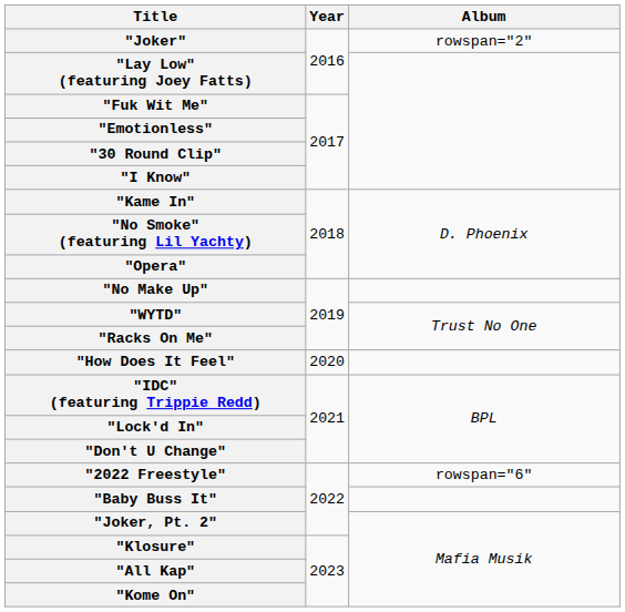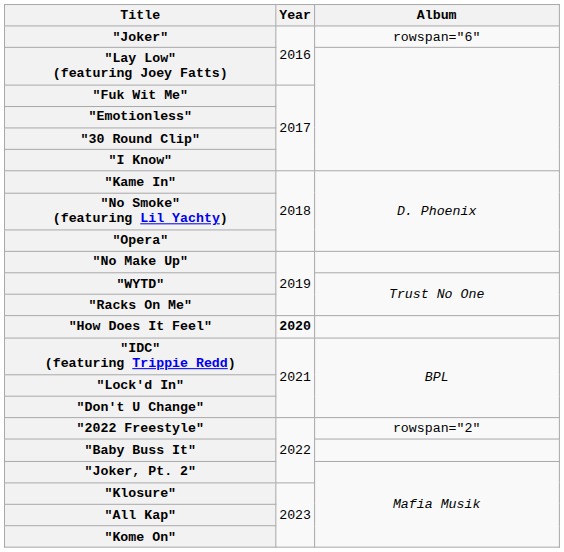"Joker" | Album: rowspan="2" -> rowspan="6"
"How Does It Feel" | Year: normal -> bold
"2022 Freestyle" | Album: rowspan="6" -> rowspan="2"
